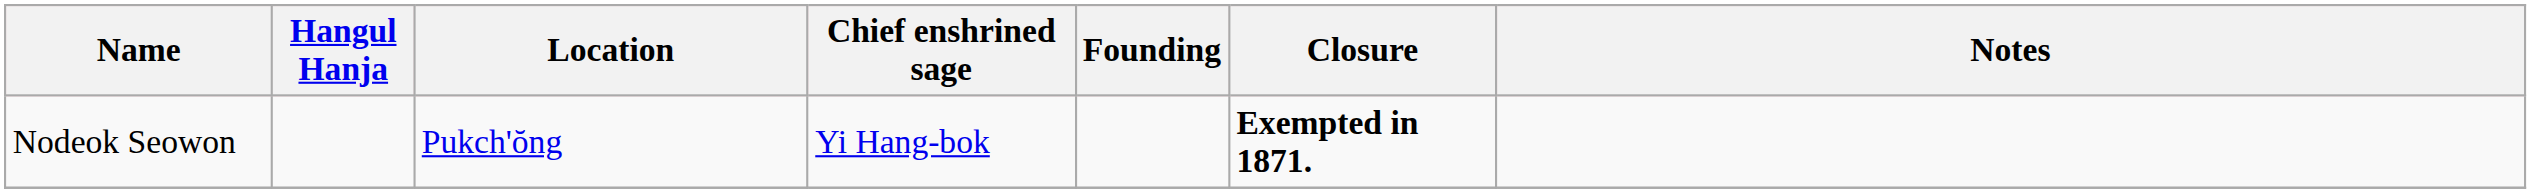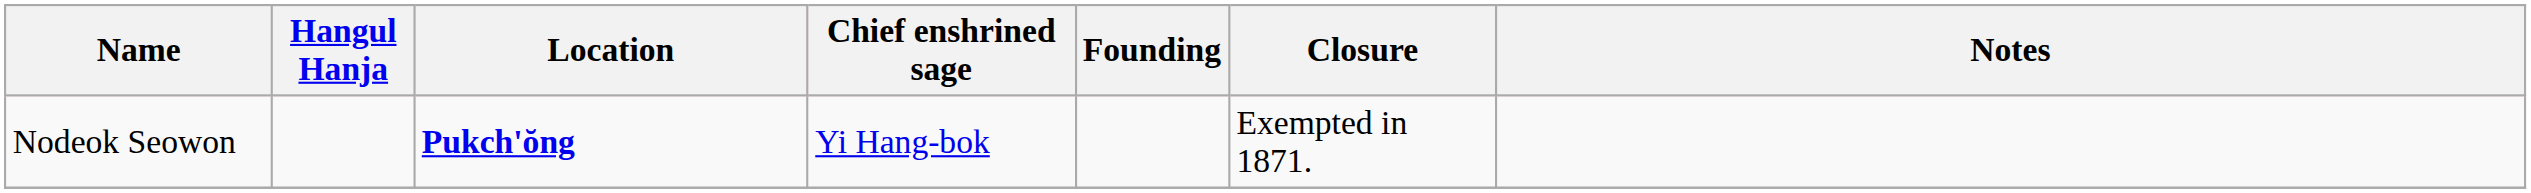Nodeok Seowon | Location: normal -> bold
Nodeok Seowon | Closure: bold -> normal
